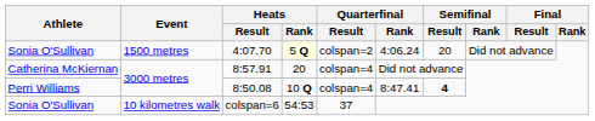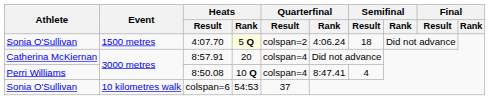4:07.70 | Semifinal / Result: 20 -> 18
8:50.08 | Semifinal / Result: bold -> normal
